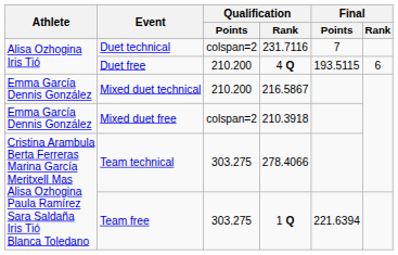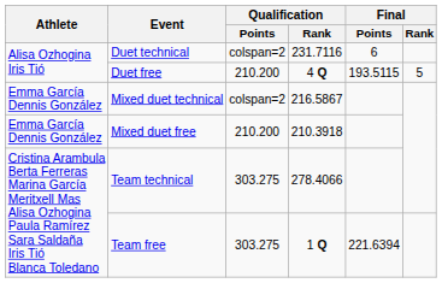Duet technical | Final / Points: 7 -> 6
Duet free | Final / Rank: 6 -> 5
Mixed duet technical | Qualification / Points: 210.200 -> colspan=2
Mixed duet free | Qualification / Points: colspan=2 -> 210.200
